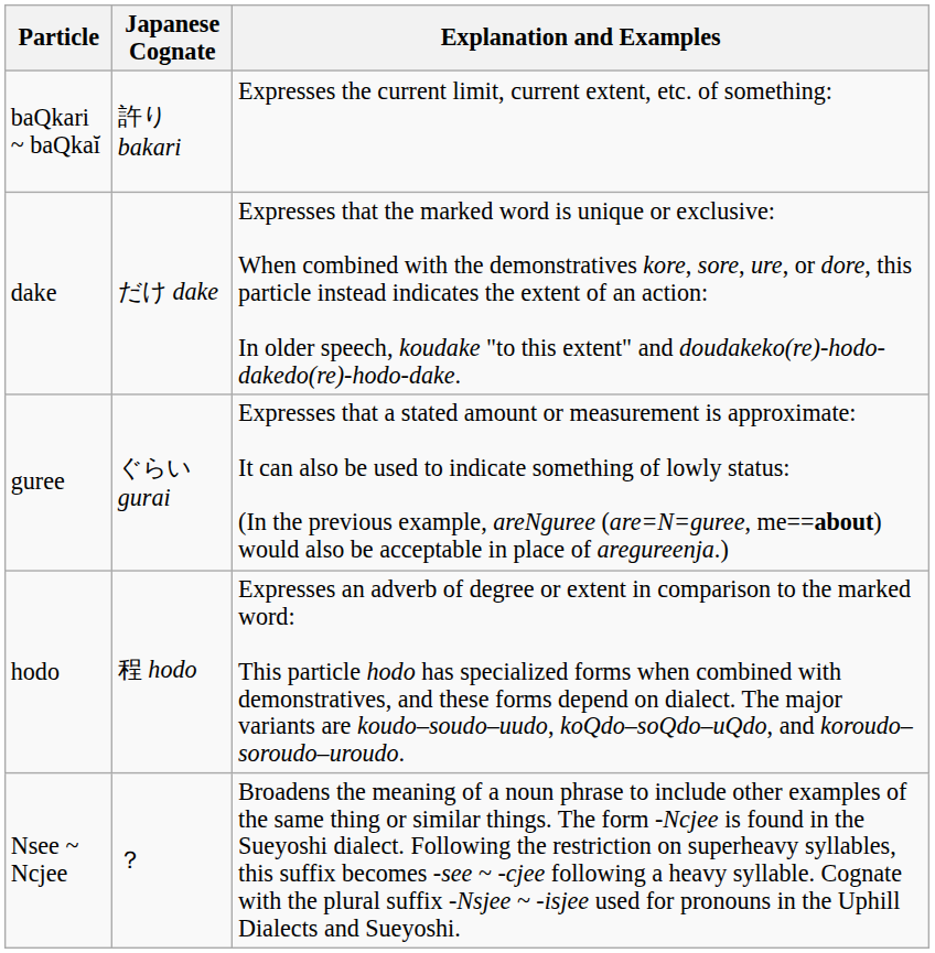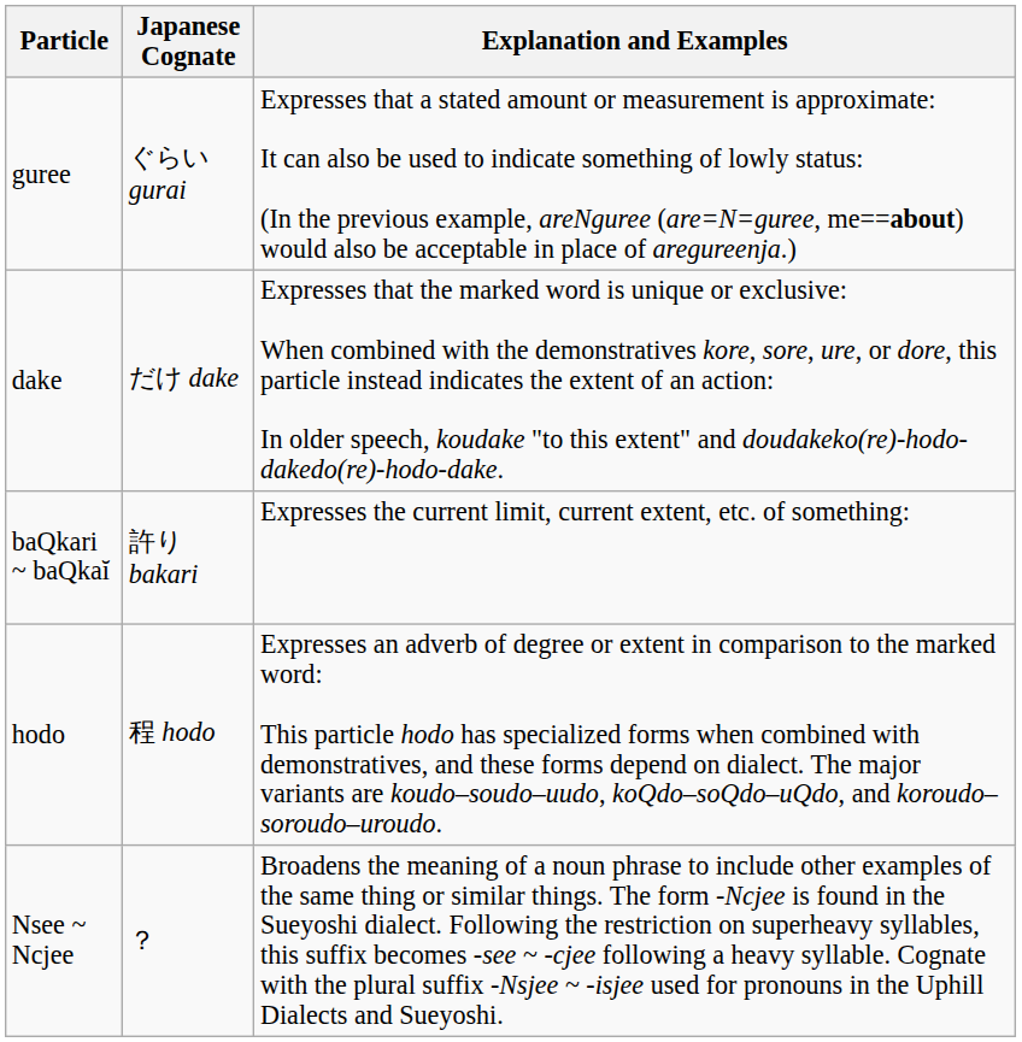rows swapped: guree <-> baQkari ~ baQkaĭ
